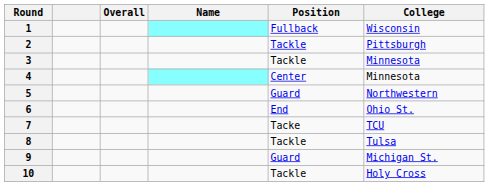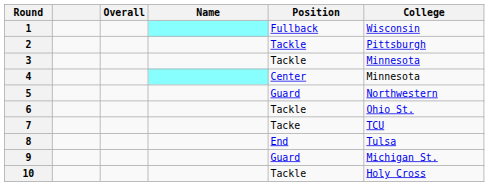6 | Position: End -> Tackle
8 | Position: Tackle -> End
